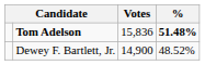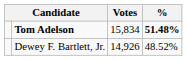Tom Adelson | Votes: 15,836 -> 15,834
Dewey F. Bartlett, Jr. | Votes: 14,900 -> 14,926
